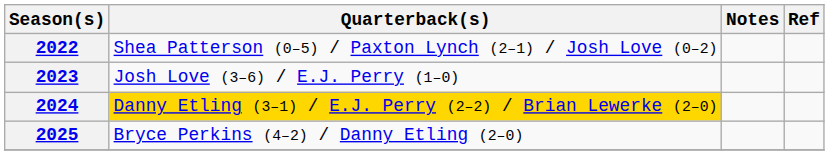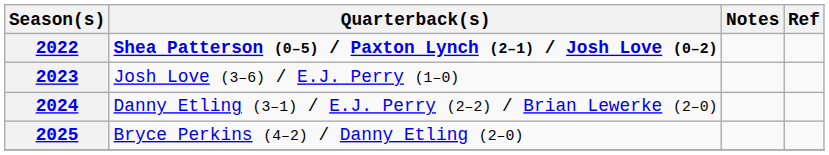2022 | Quarterback(s): normal -> bold
2024 | Quarterback(s): gold background -> no background
